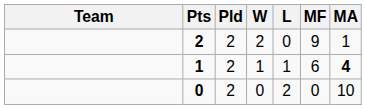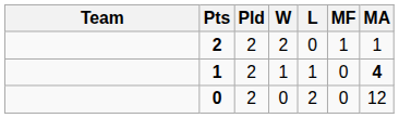row 2 | MF: 9 -> 1
row 3 | MF: 6 -> 0
row 4 | MA: 10 -> 12
